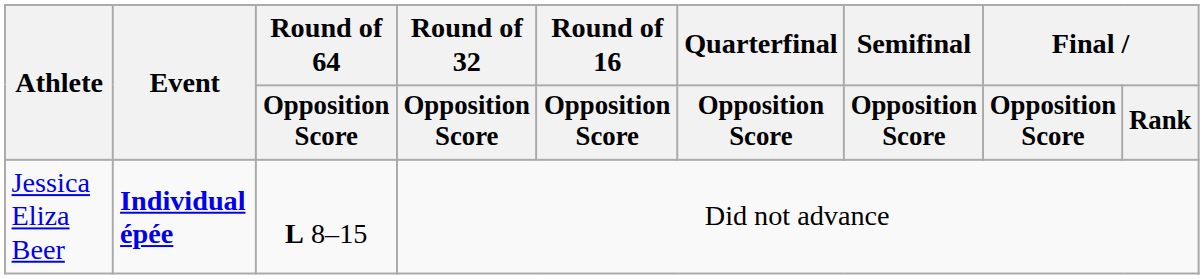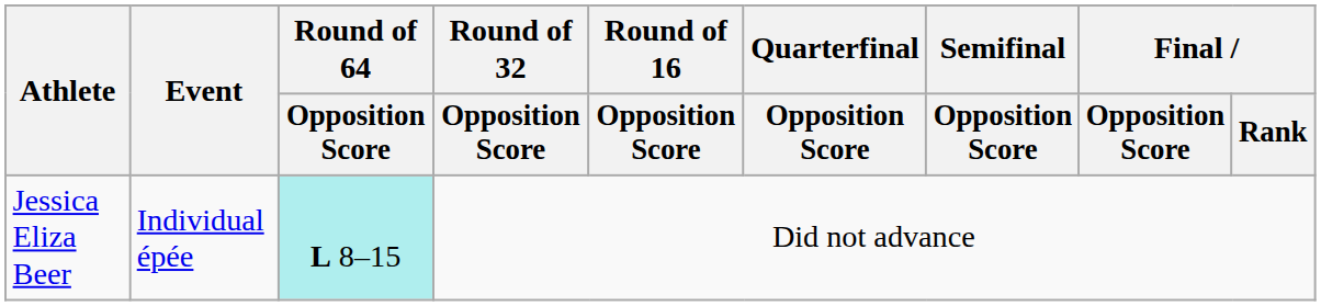Jessica Eliza Beer | Event: bold -> normal
Jessica Eliza Beer | Round of 64 / Opposition Score: no background -> paleturquoise background
